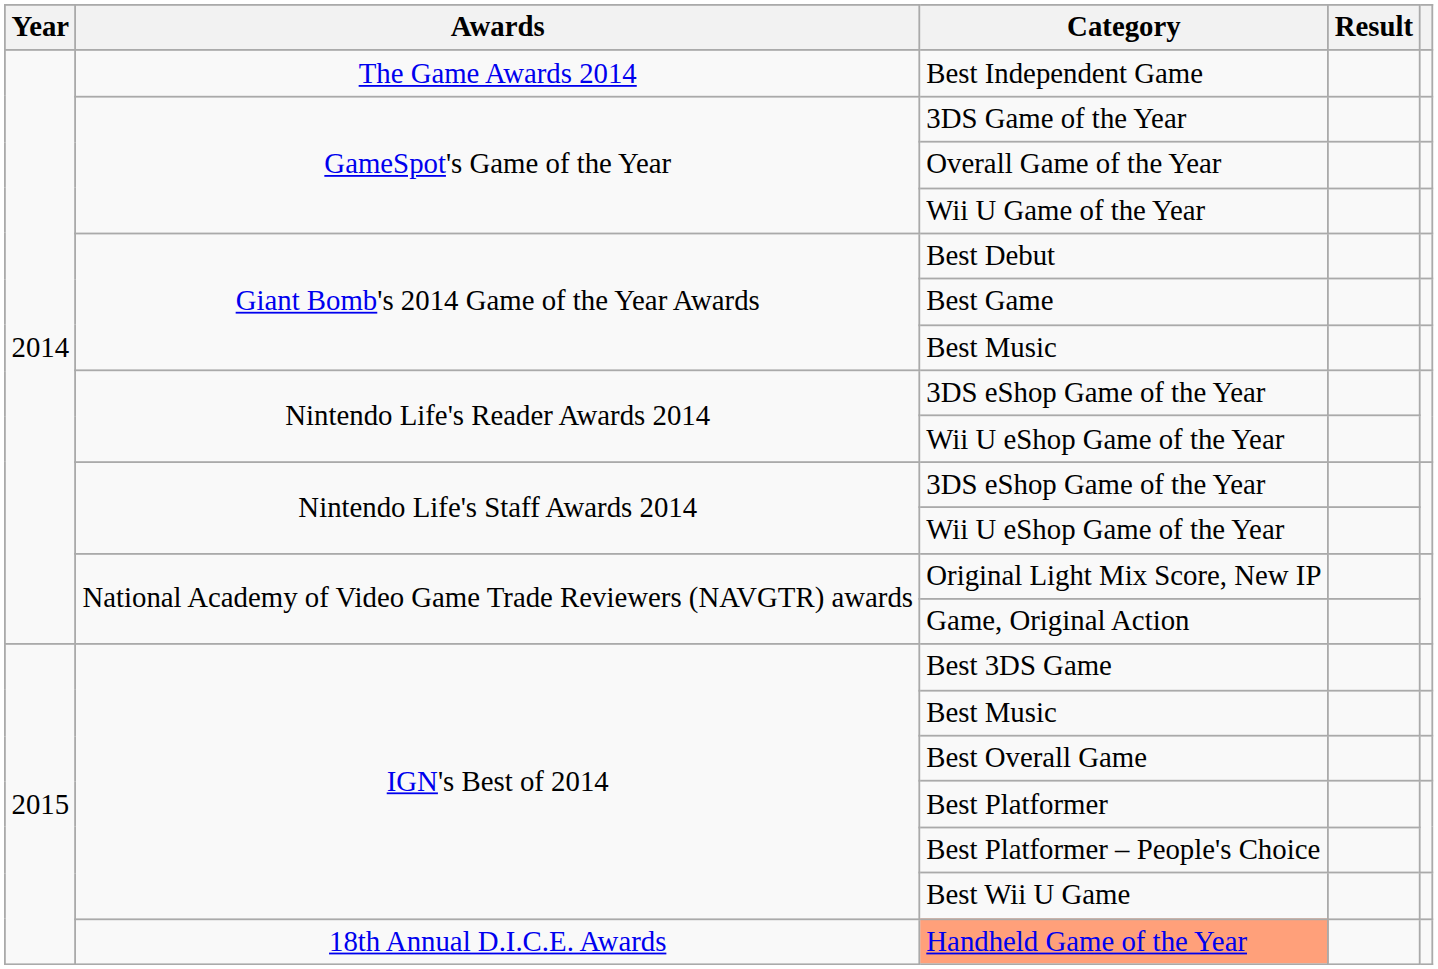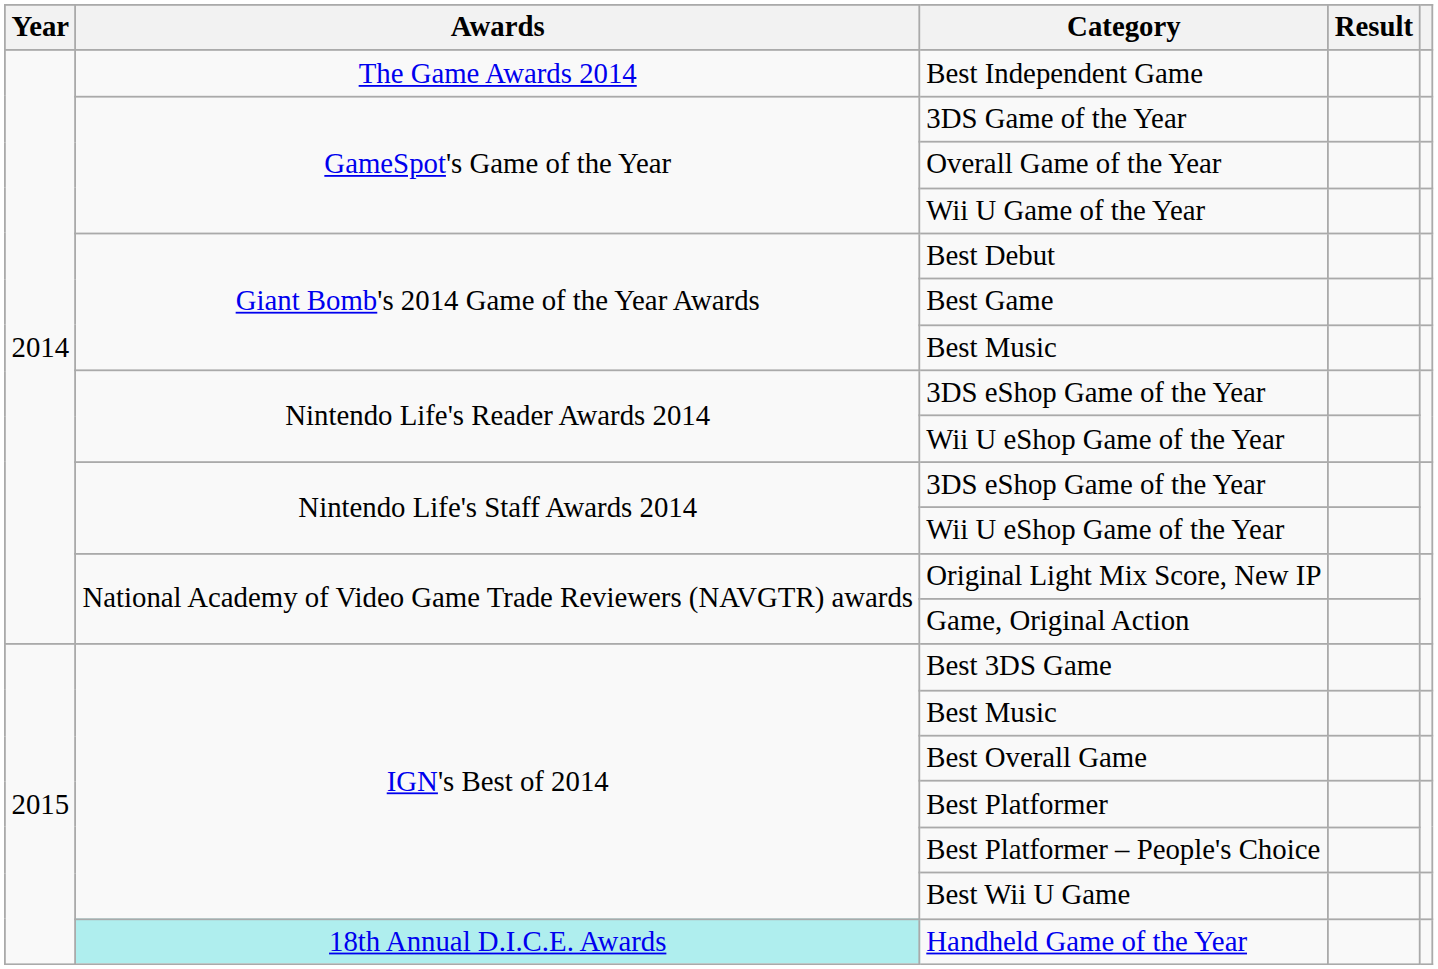Handheld Game of the Year | Awards: no background -> paleturquoise background
Handheld Game of the Year | Category: lightsalmon background -> no background
